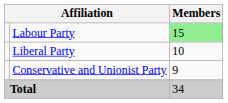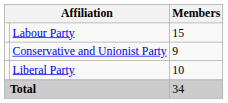Labour Party | Members: lightgreen background -> no background
rows swapped: Liberal Party <-> Conservative and Unionist Party
